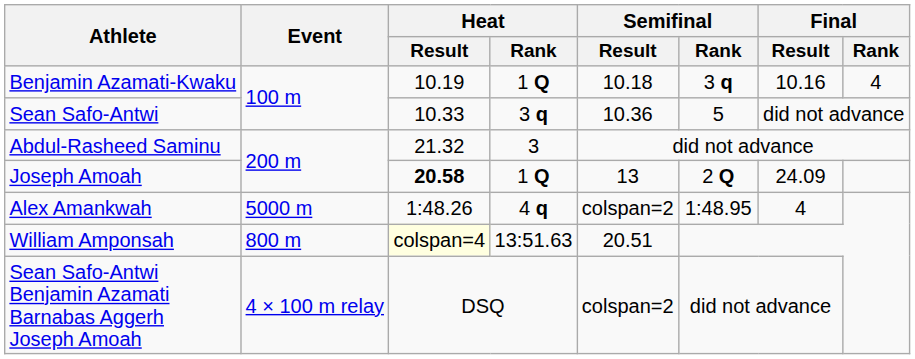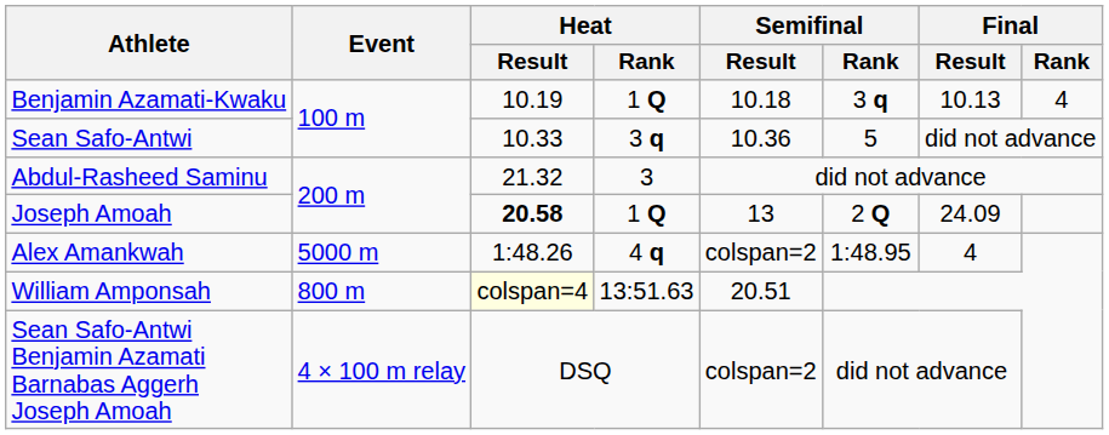Benjamin Azamati-Kwaku | Final / Result: 10.16 -> 10.13
